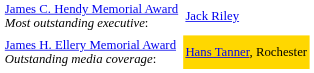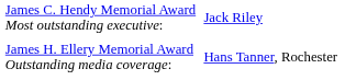James H. Ellery Memorial Award Outstanding media coverage: | column 2: gold background -> no background
